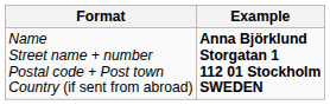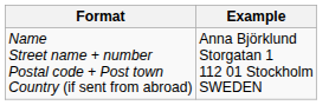row 2 | Example: bold -> normal
